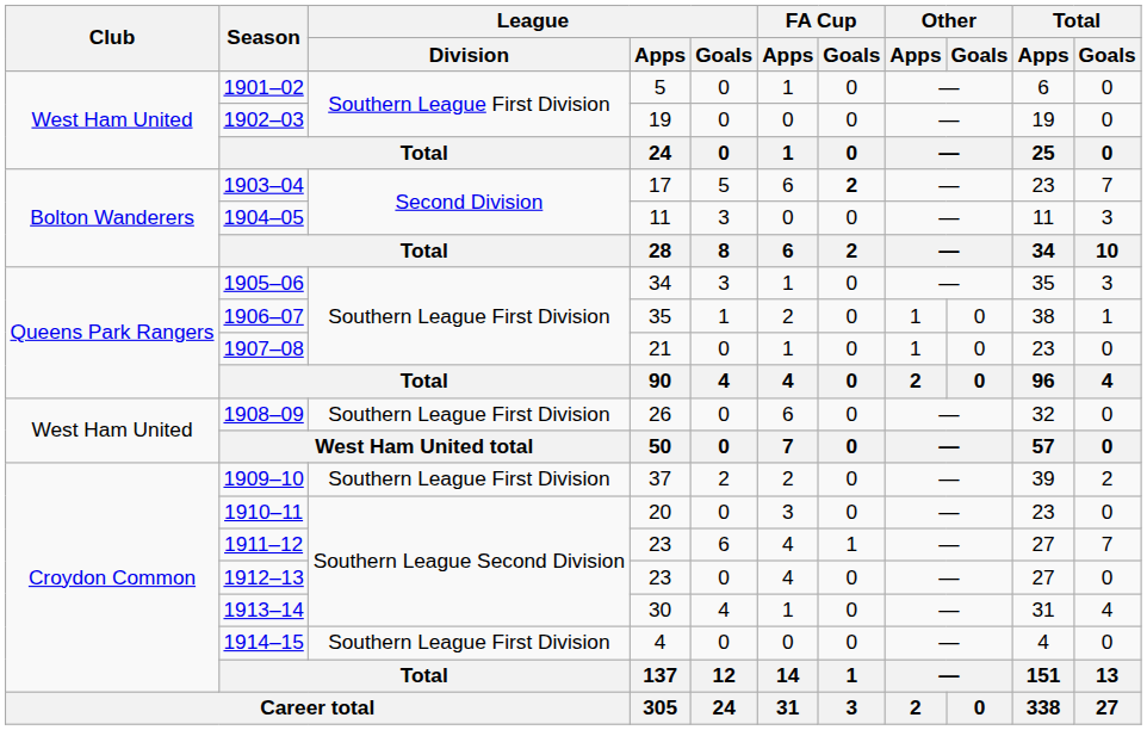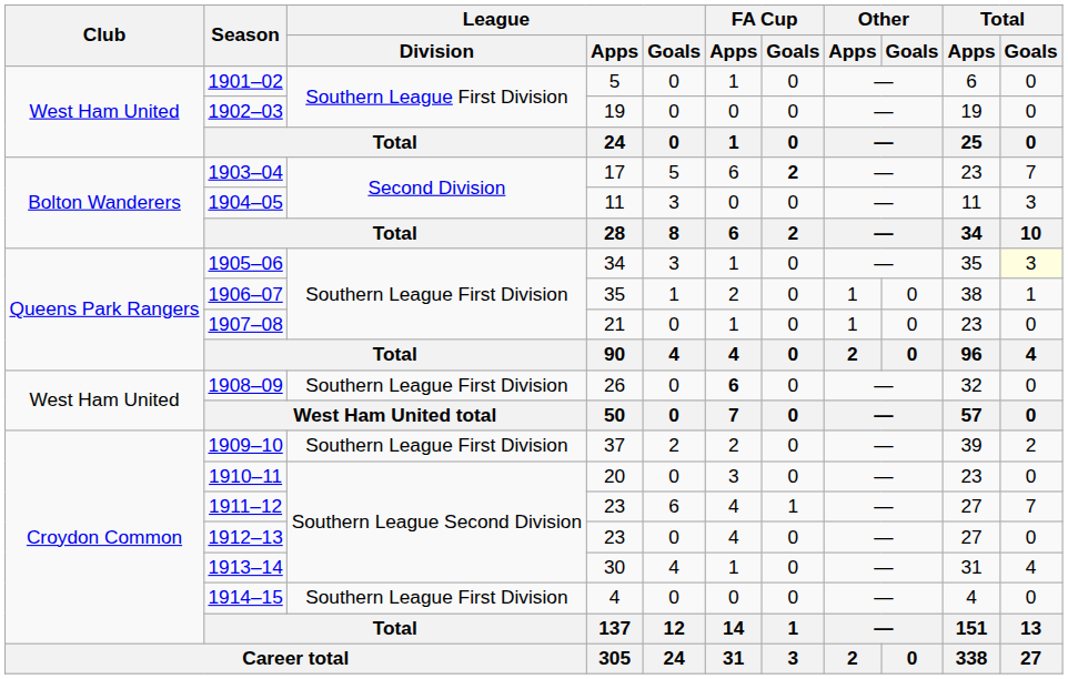1905–06 | Total / Goals: no background -> lightyellow background
1908–09 | FA Cup / Apps: normal -> bold
